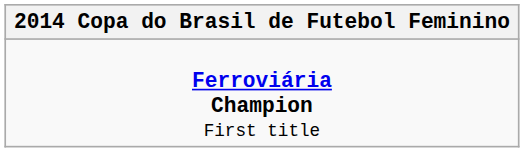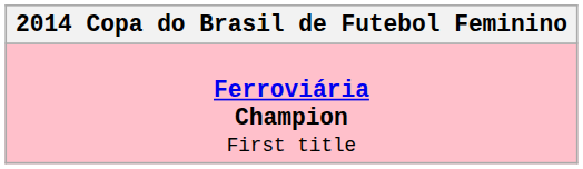row 2 | column 1: no background -> pink background
